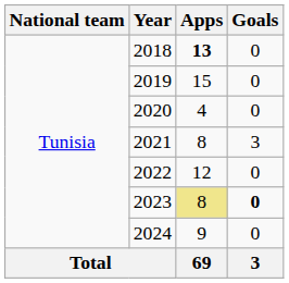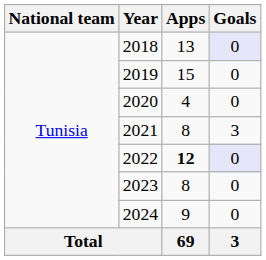2018 | Apps: bold -> normal
2018 | Goals: no background -> lavender background
2022 | Apps: normal -> bold
2022 | Goals: no background -> lavender background
2023 | Apps: khaki background -> no background
2023 | Goals: bold -> normal
